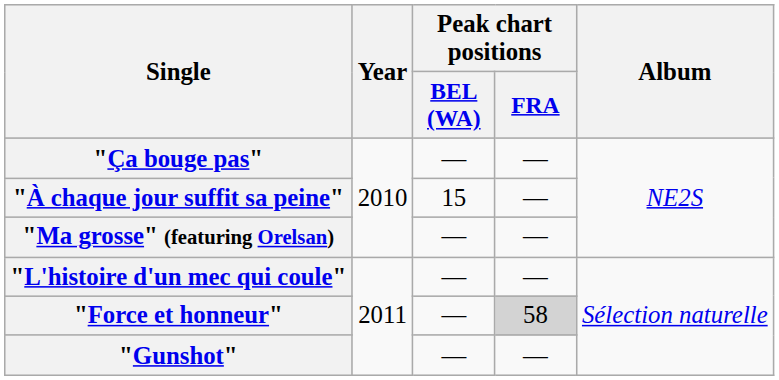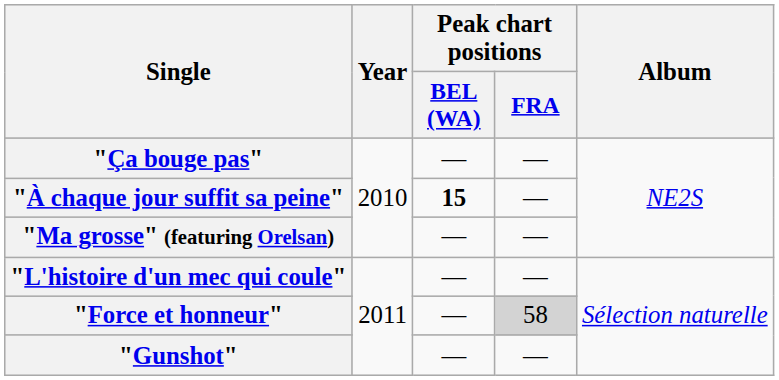"À chaque jour suffit sa peine" | Peak chart positions / BEL (WA): normal -> bold
